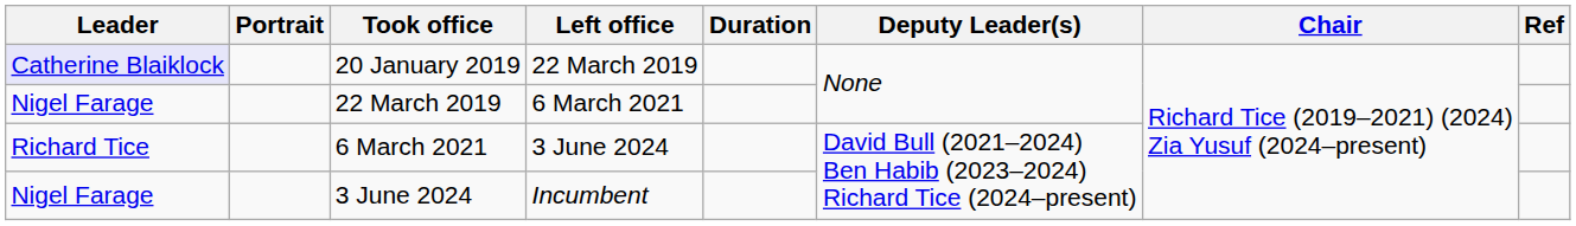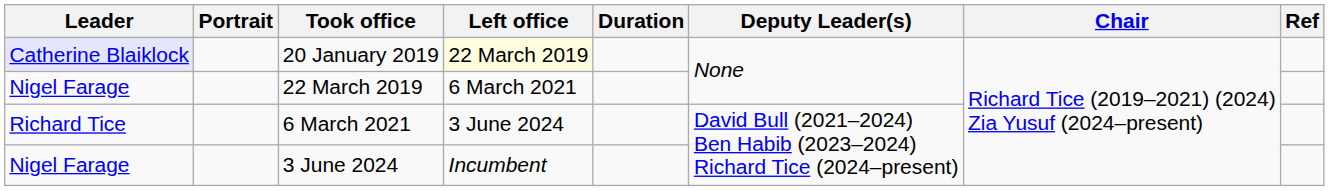20 January 2019 | Left office: no background -> lightyellow background
